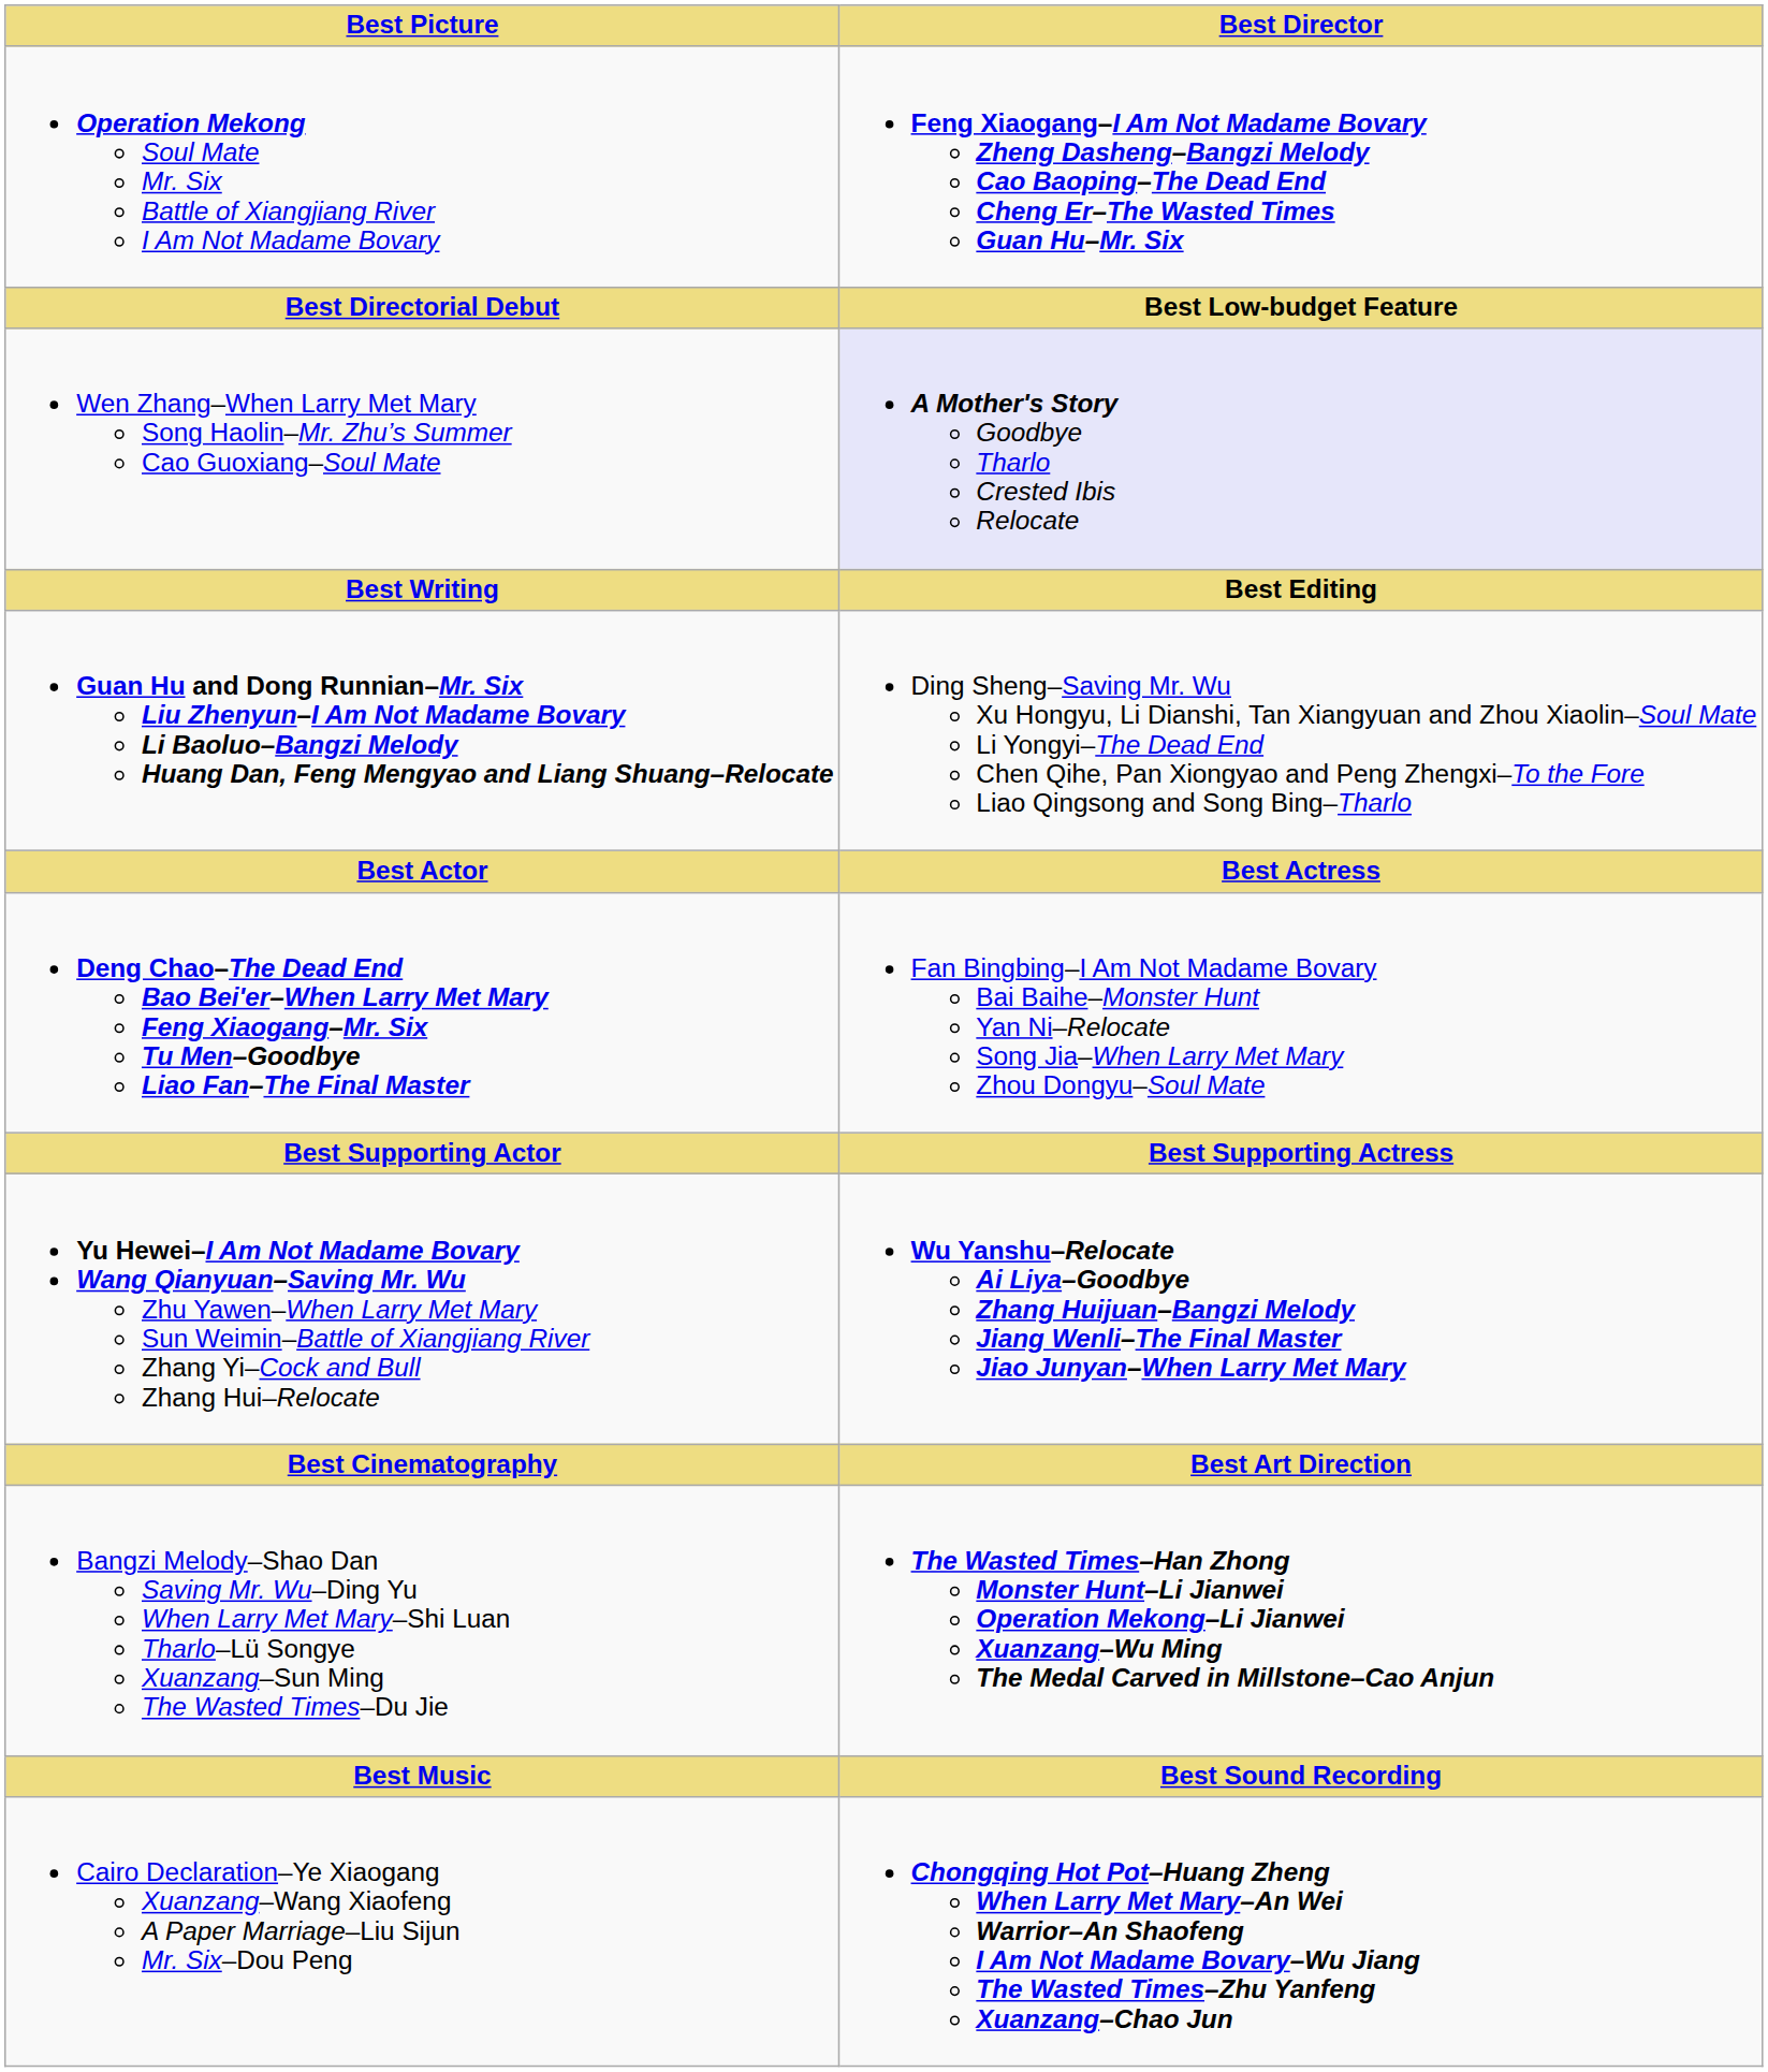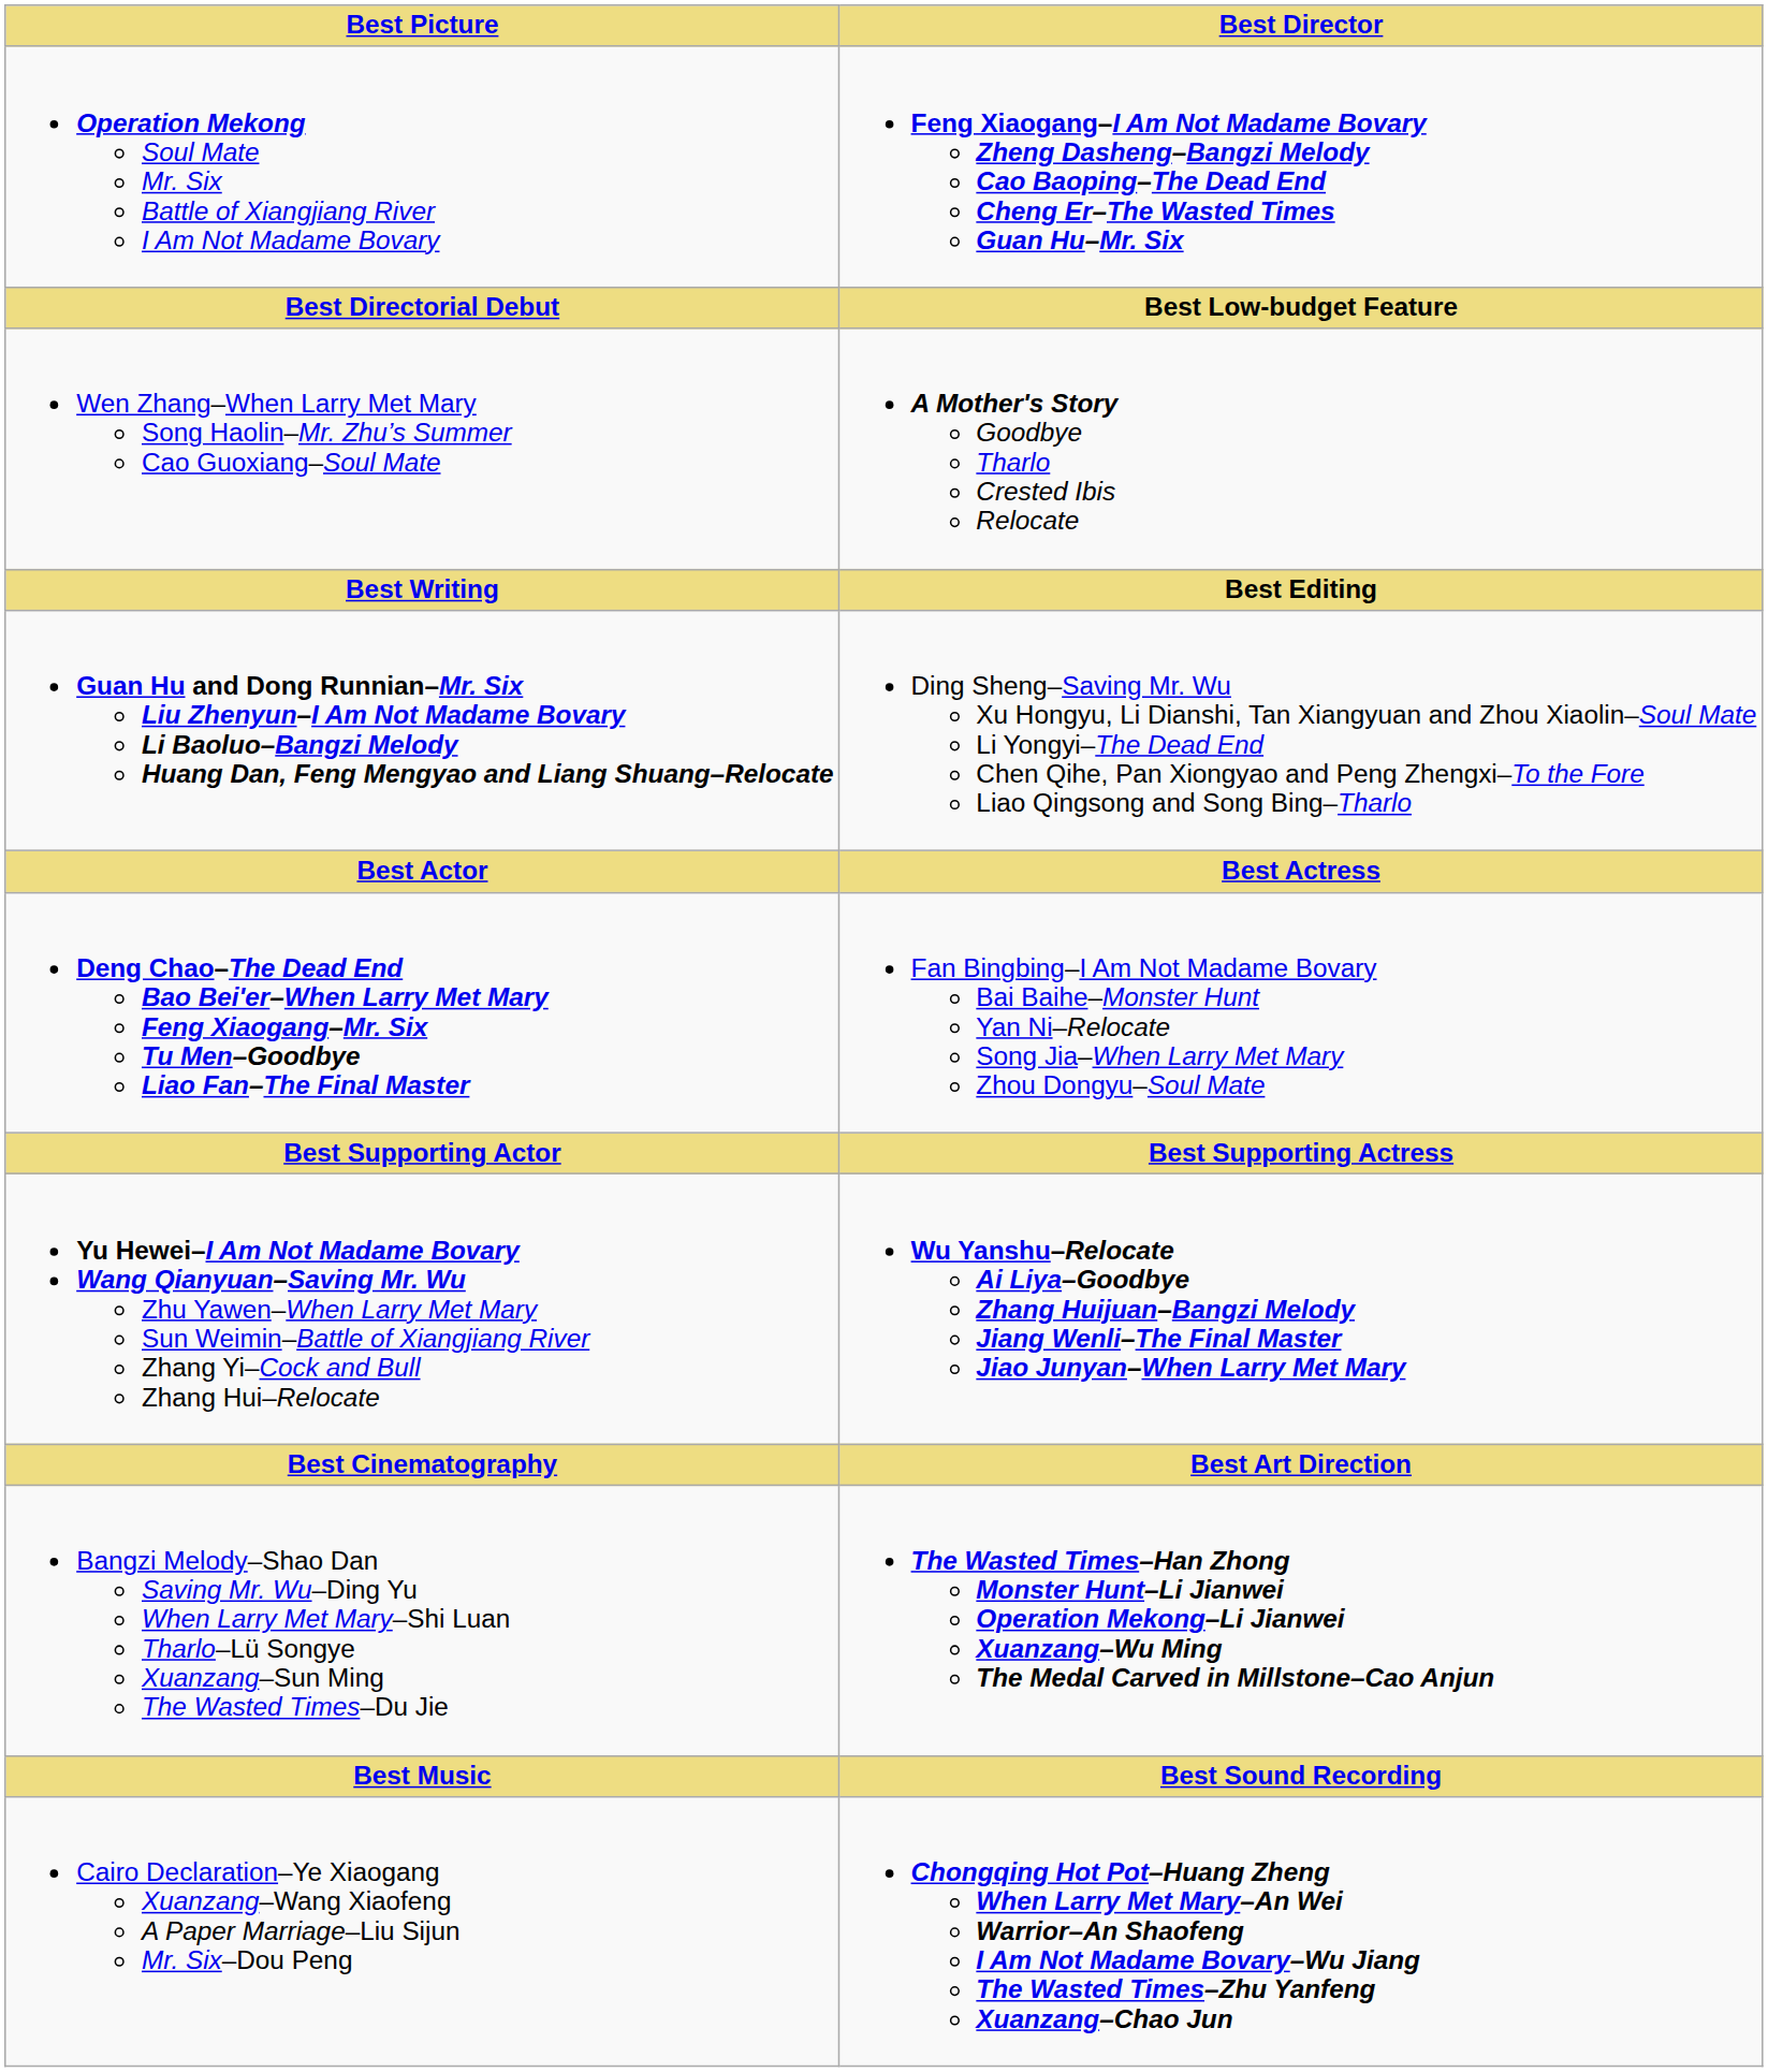row 4 | Best Director: lavender background -> no background
